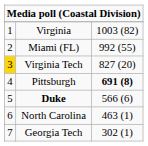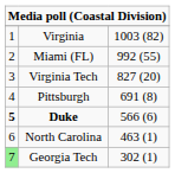Virginia Tech | column 1: gold background -> no background
Pittsburgh | column 3: bold -> normal
Duke | column 1: normal -> bold
Georgia Tech | column 1: no background -> lightgreen background
